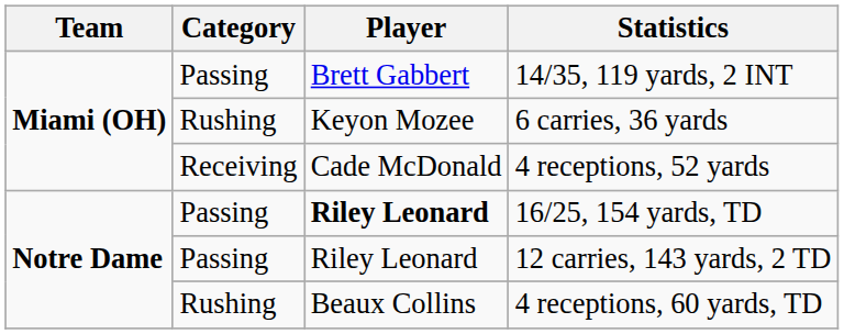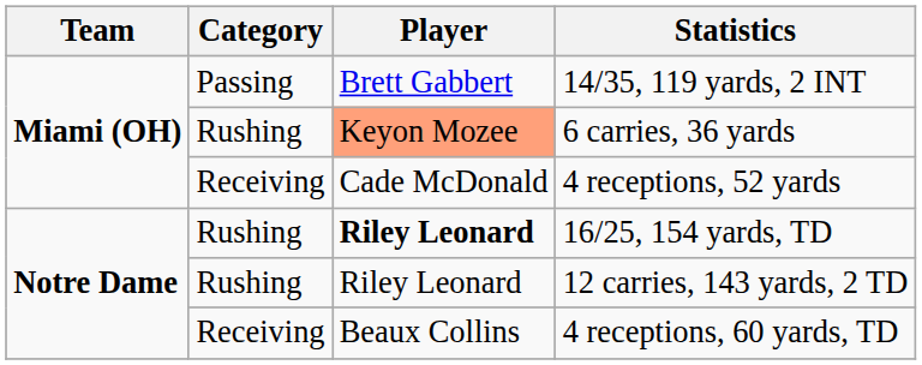6 carries, 36 yards | Player: no background -> lightsalmon background
16/25, 154 yards, TD | Category: Passing -> Rushing
12 carries, 143 yards, 2 TD | Category: Passing -> Rushing
4 receptions, 60 yards, TD | Category: Rushing -> Receiving
